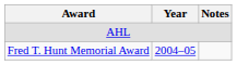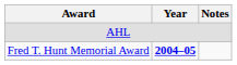Fred T. Hunt Memorial Award | Year: normal -> bold
